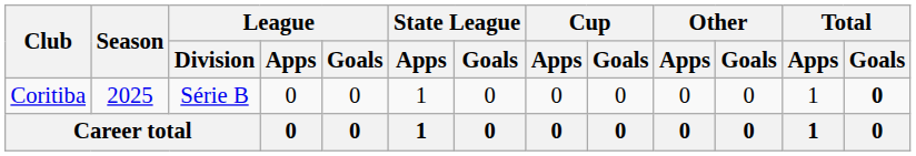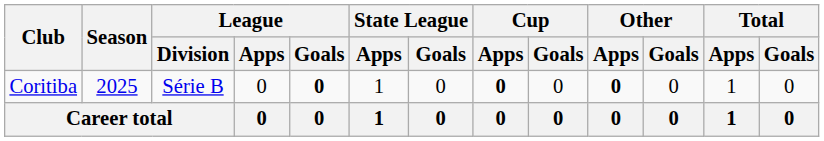Coritiba | League / Goals: normal -> bold
Coritiba | Cup / Apps: normal -> bold
Coritiba | Other / Apps: normal -> bold
Coritiba | Total / Goals: bold -> normal
